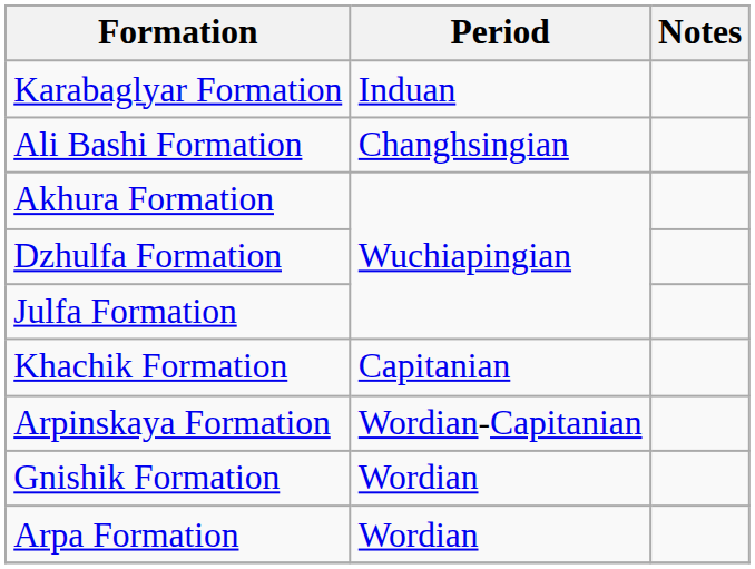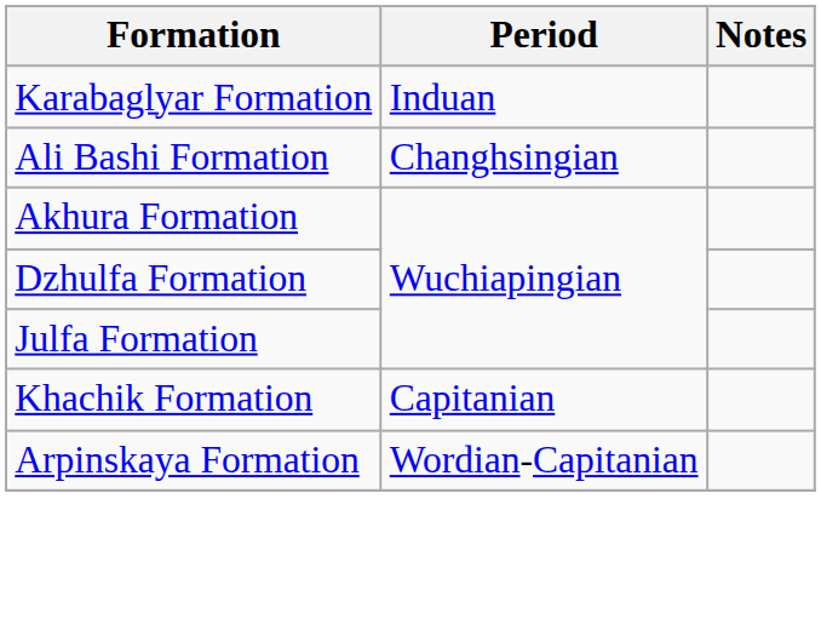- row: Gnishik Formation | Wordian
- row: Arpa Formation | Wordian
